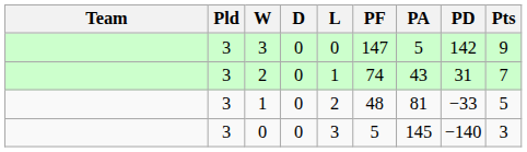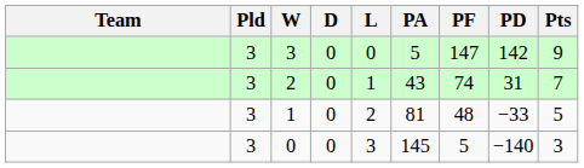columns swapped: PF <-> PA
